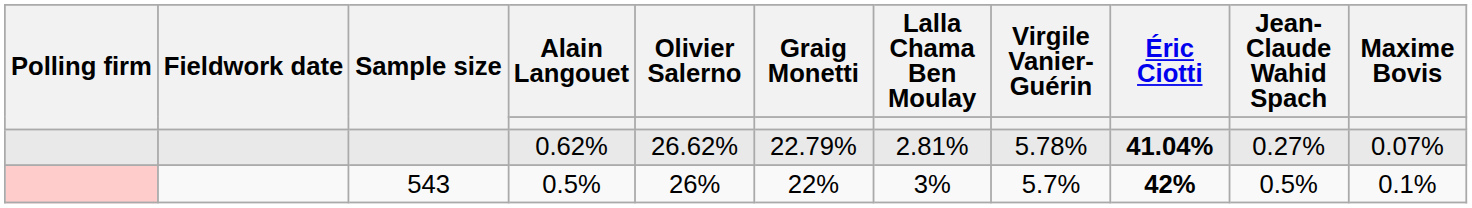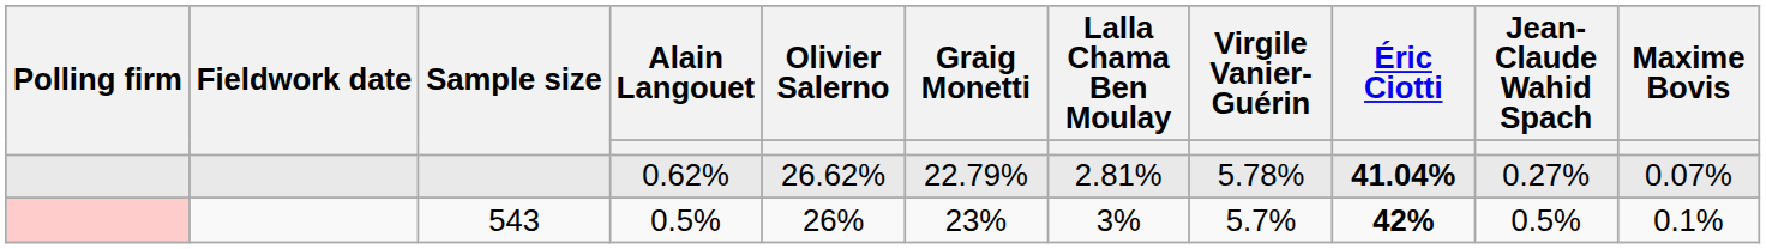543 | Graig Monetti: 22% -> 23%
